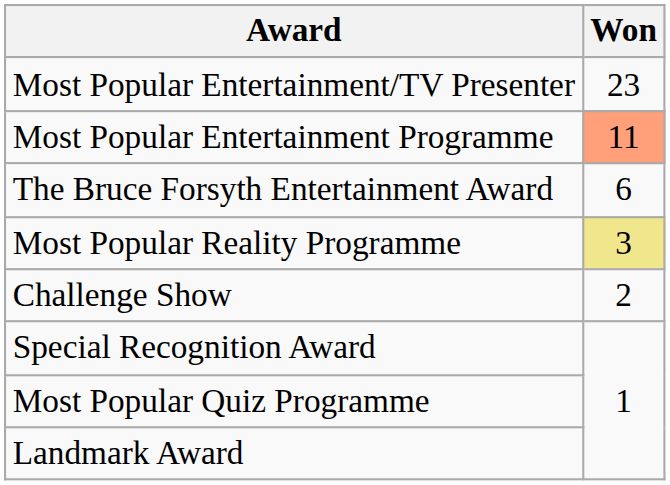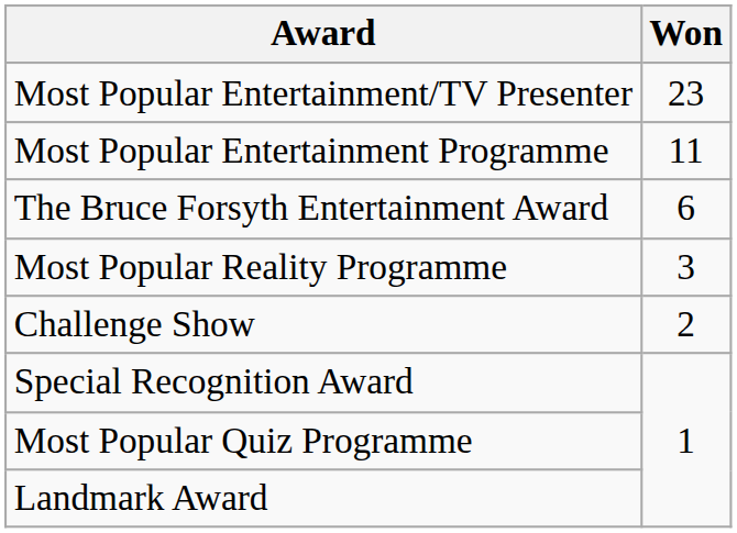Most Popular Entertainment Programme | Won: lightsalmon background -> no background
Most Popular Reality Programme | Won: khaki background -> no background
